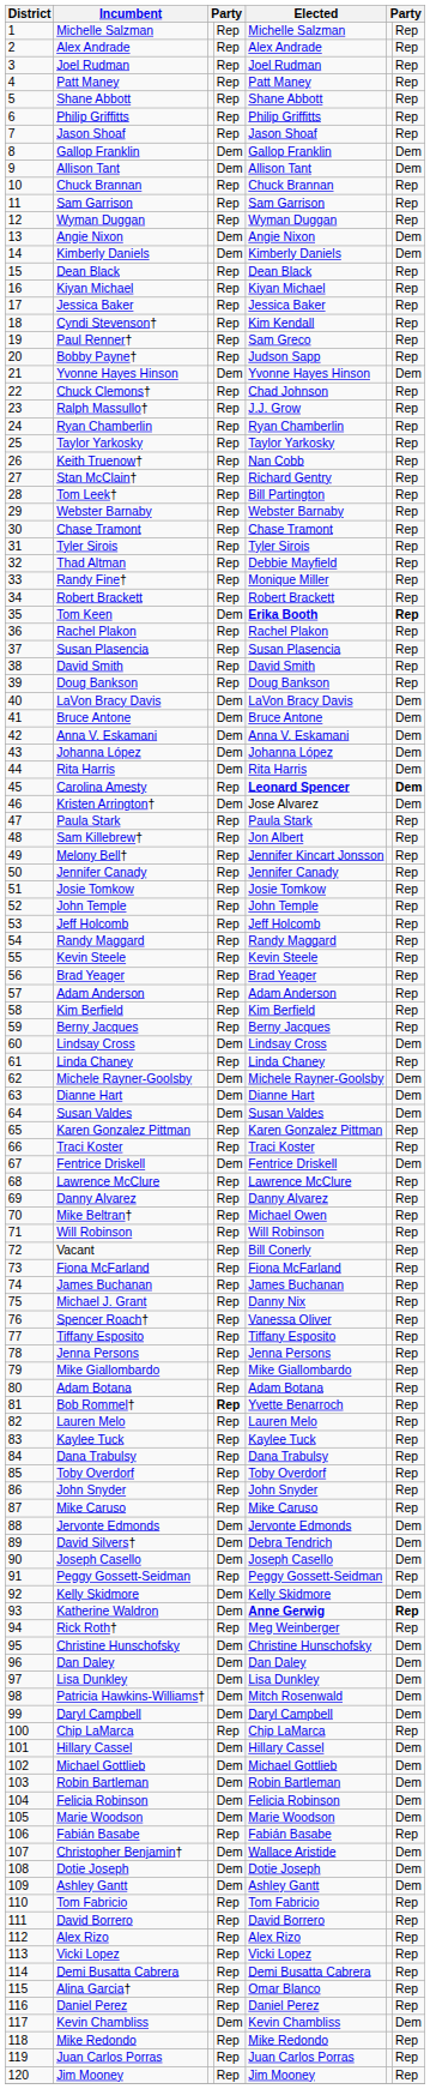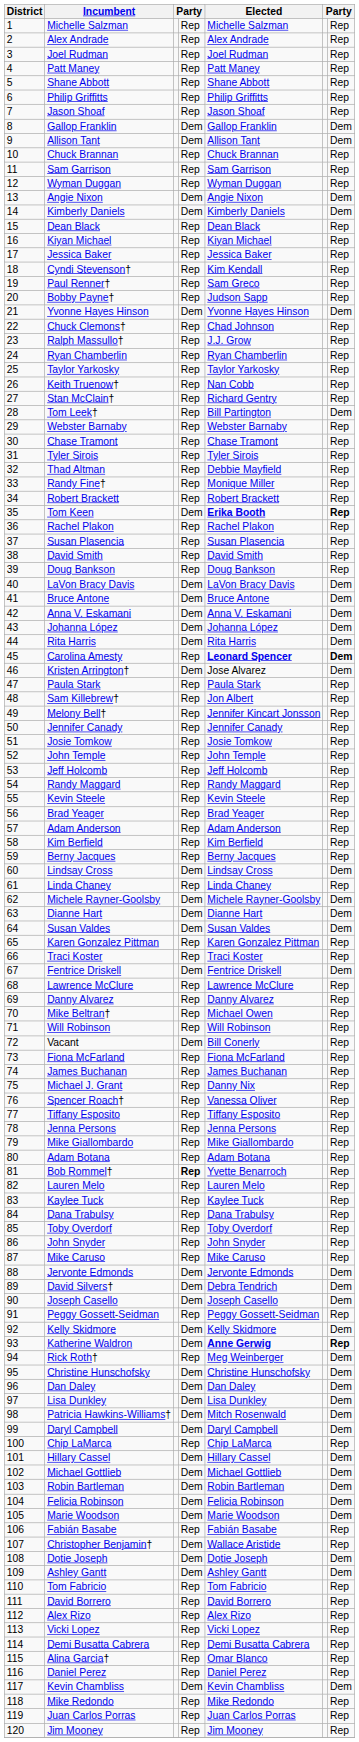Tom Leek† | column 7: Rep -> Dem
Vacant | column 4: Rep -> Dem
Rick Roth† | column 7: Rep -> Dem
Christopher Benjamin† | column 7: Dem -> Rep
